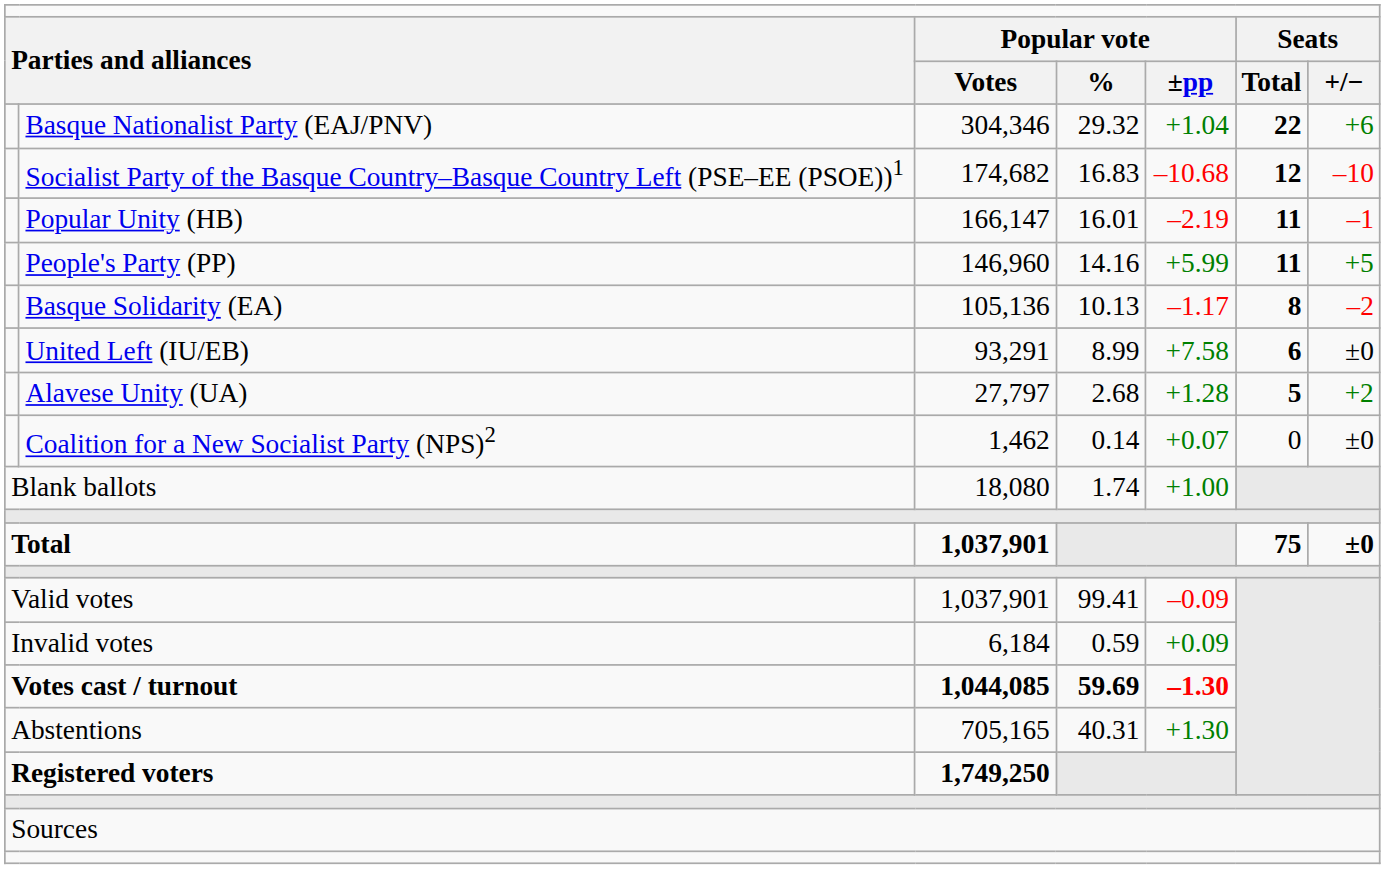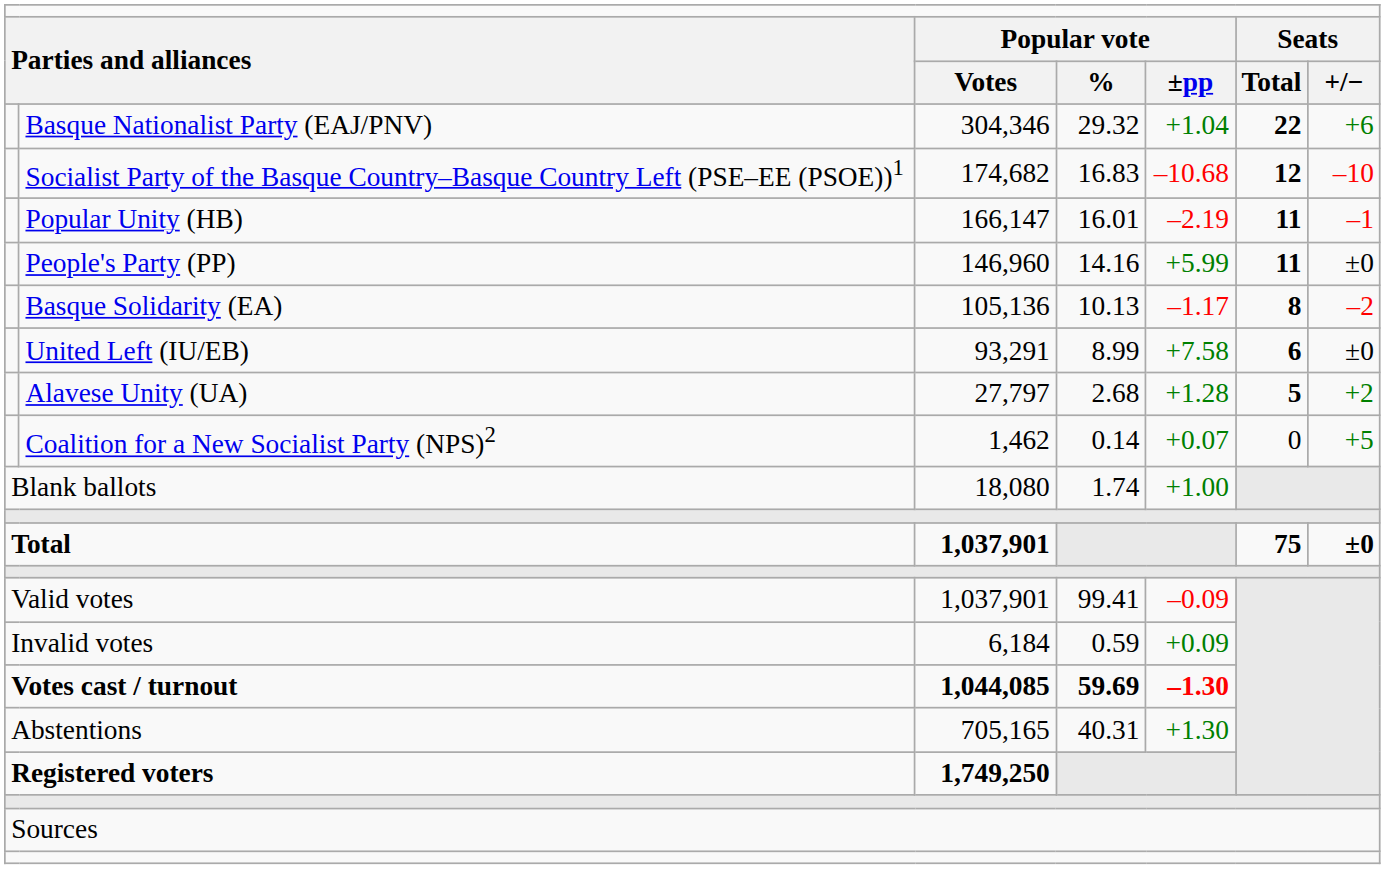People's Party (PP) | column 7: +5 -> ±0
Coalition for a New Socialist Party (NPS)2 | column 7: ±0 -> +5
